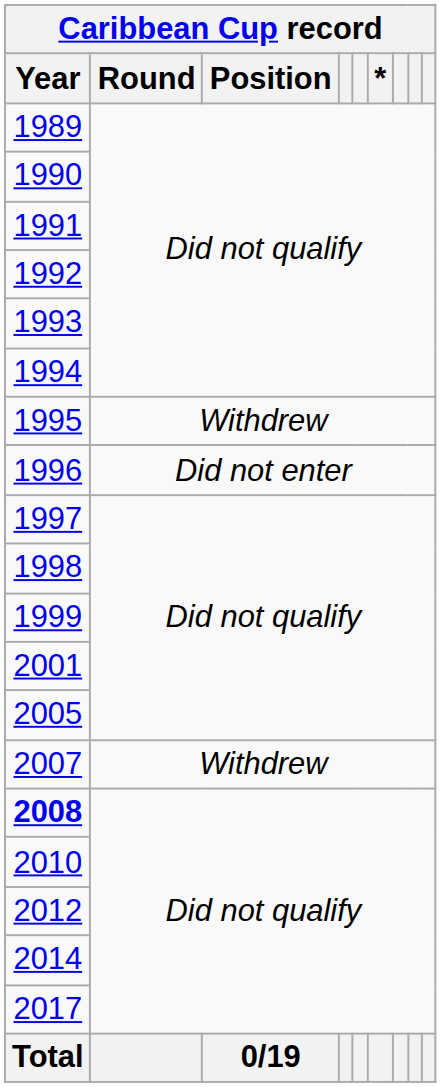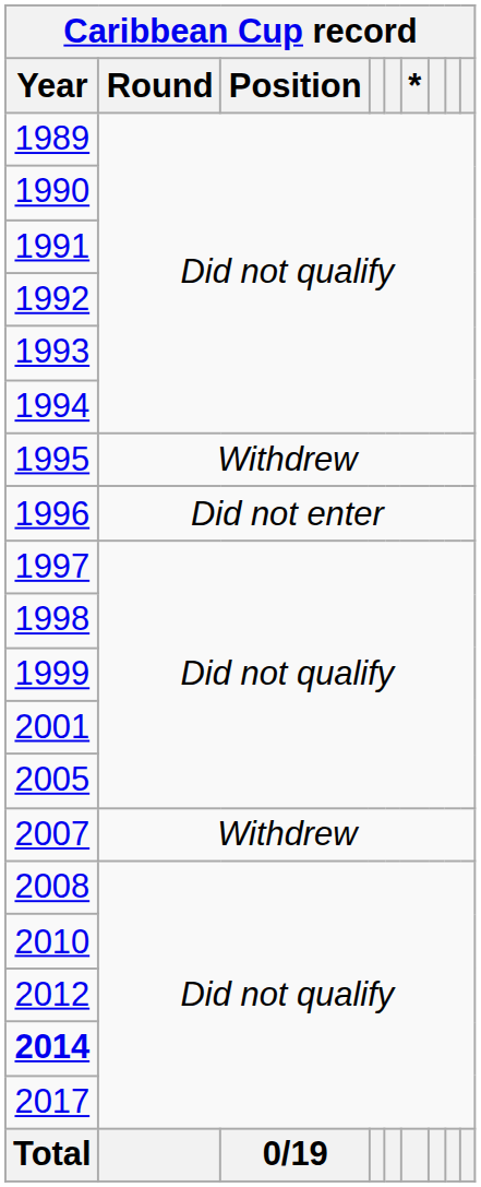2008 | Caribbean Cup record / Year: bold -> normal
2014 | Caribbean Cup record / Year: normal -> bold
